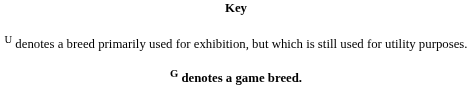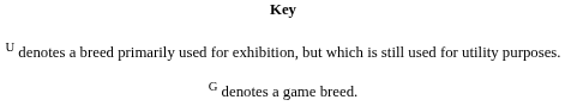row 3 | column 1: bold -> normal
